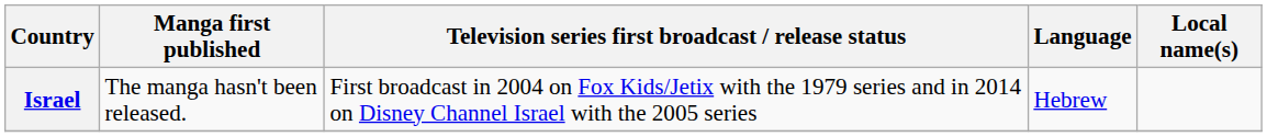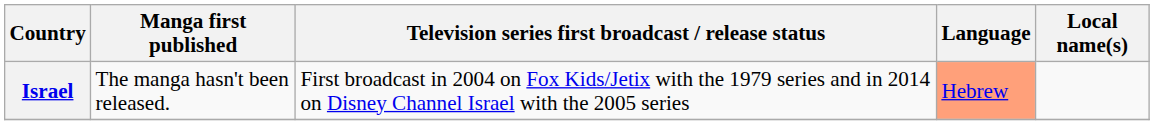Israel | Language: no background -> lightsalmon background
